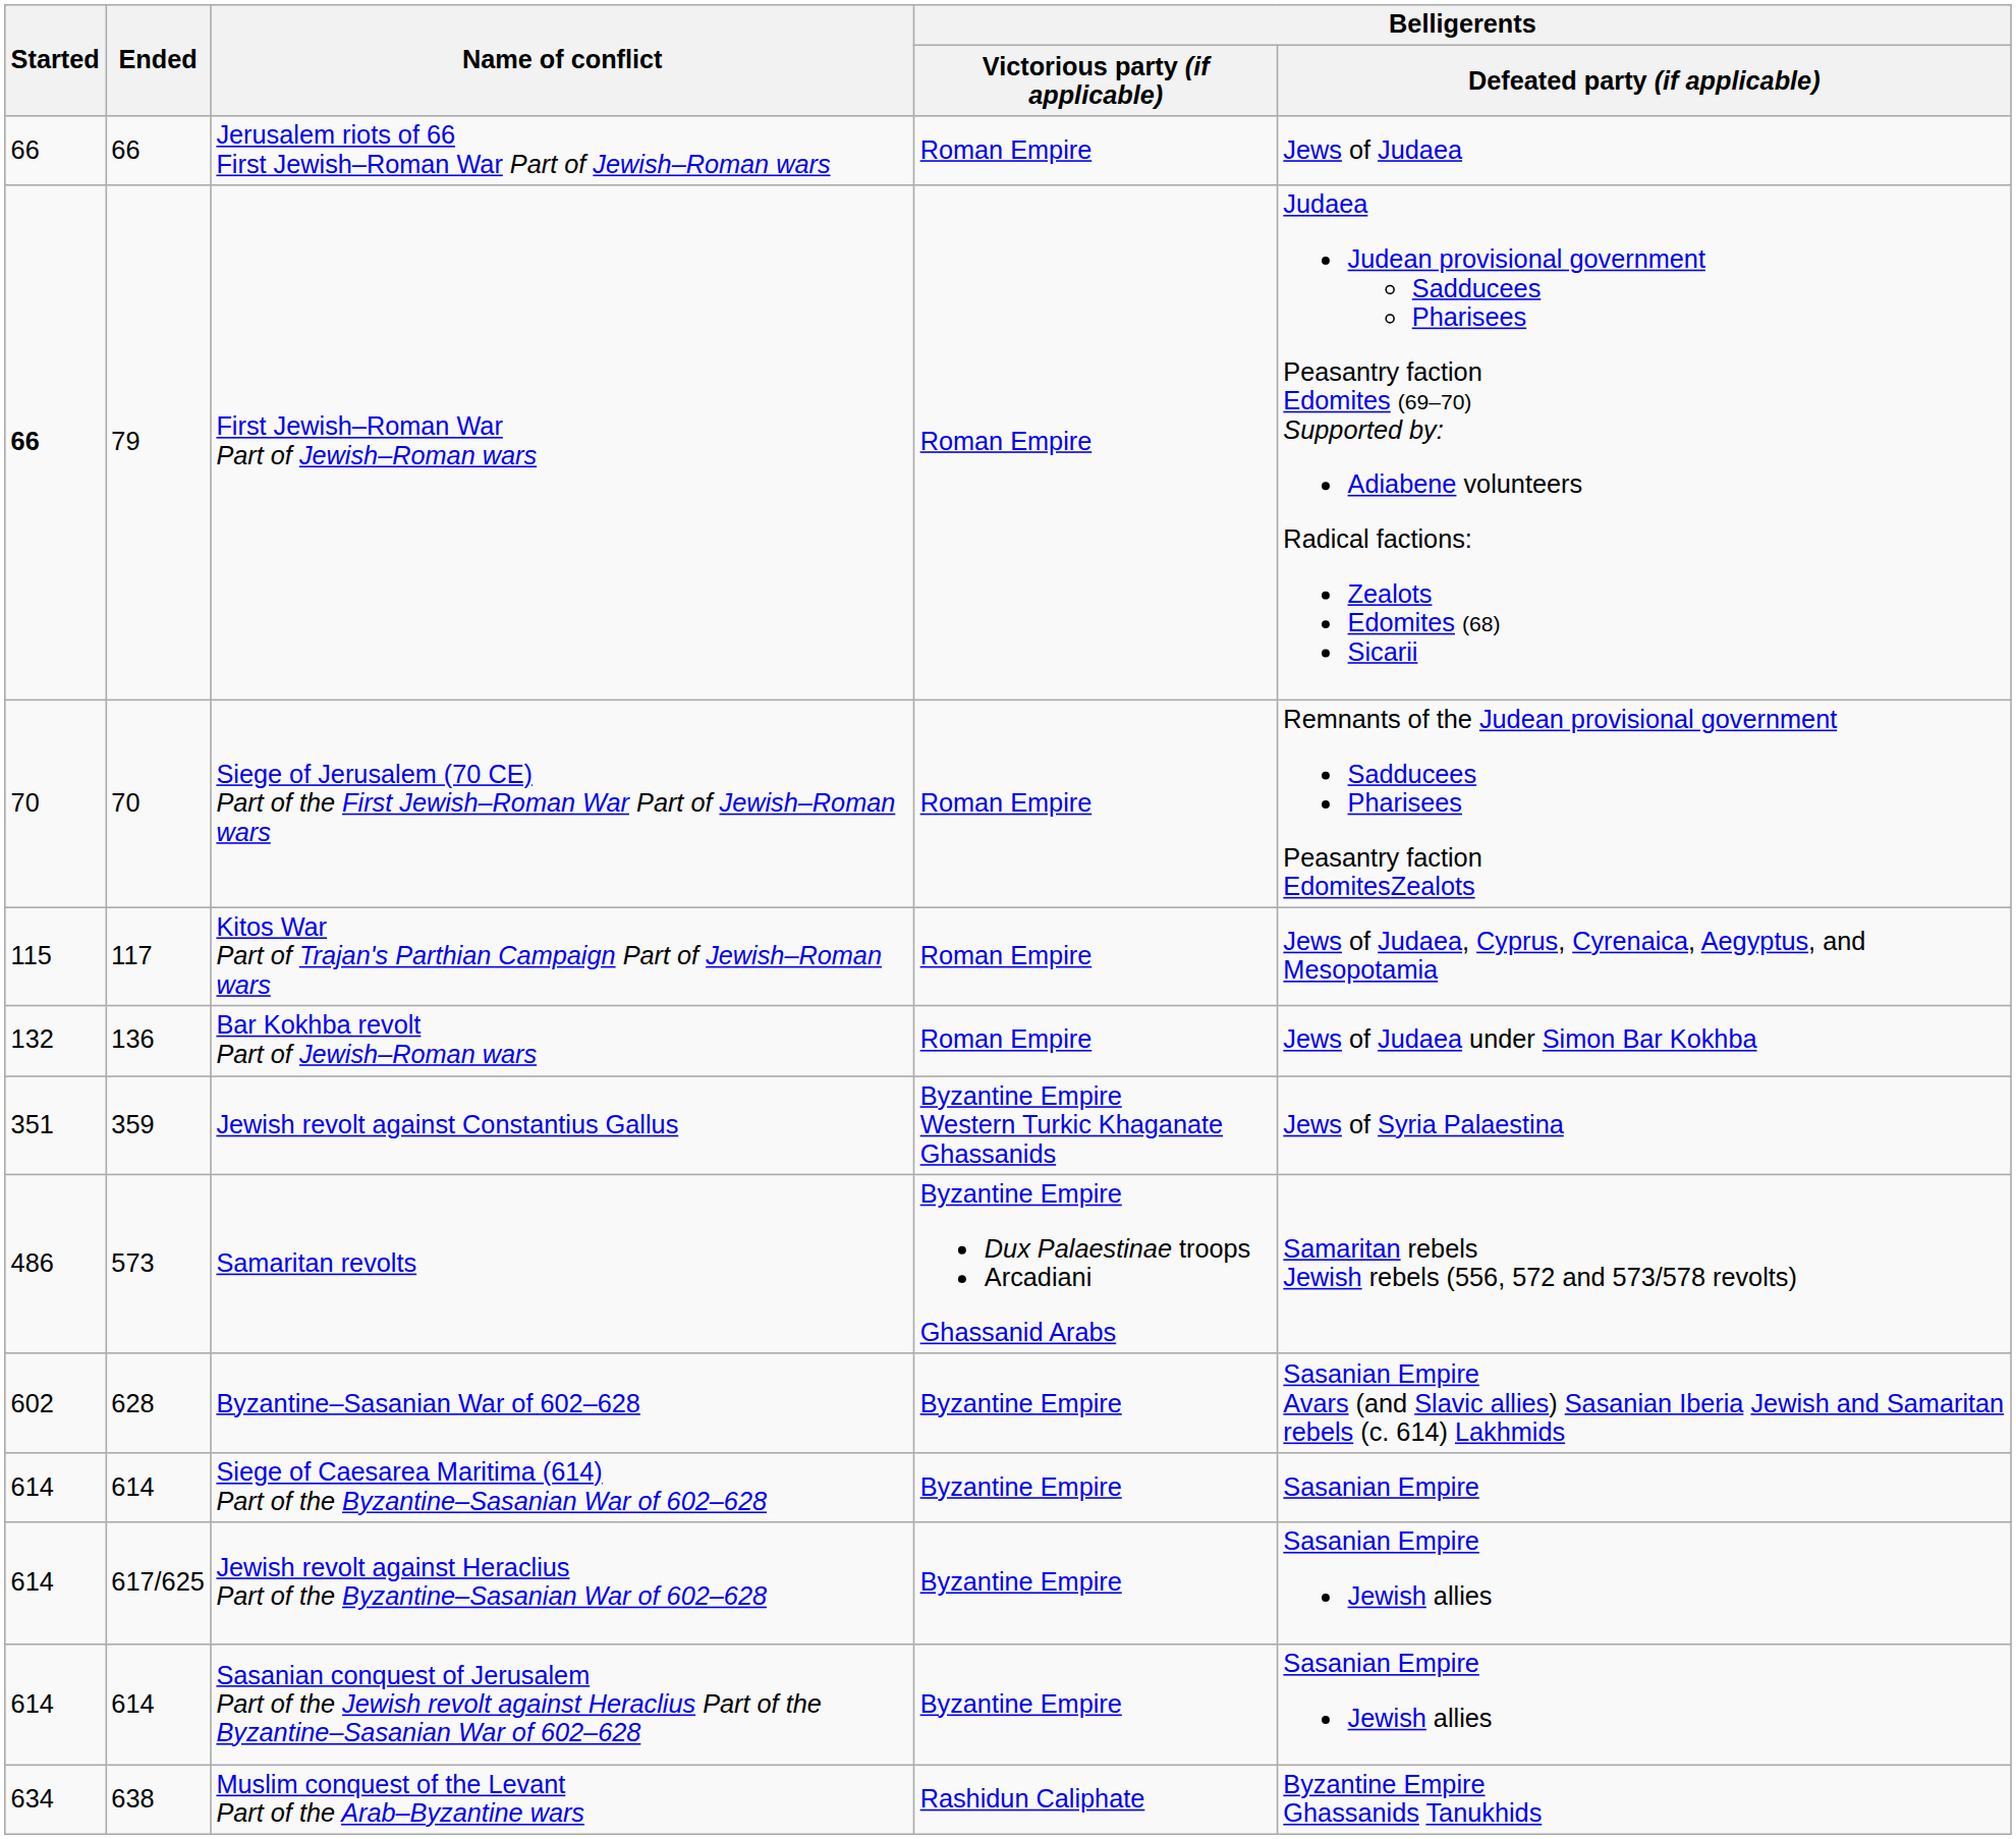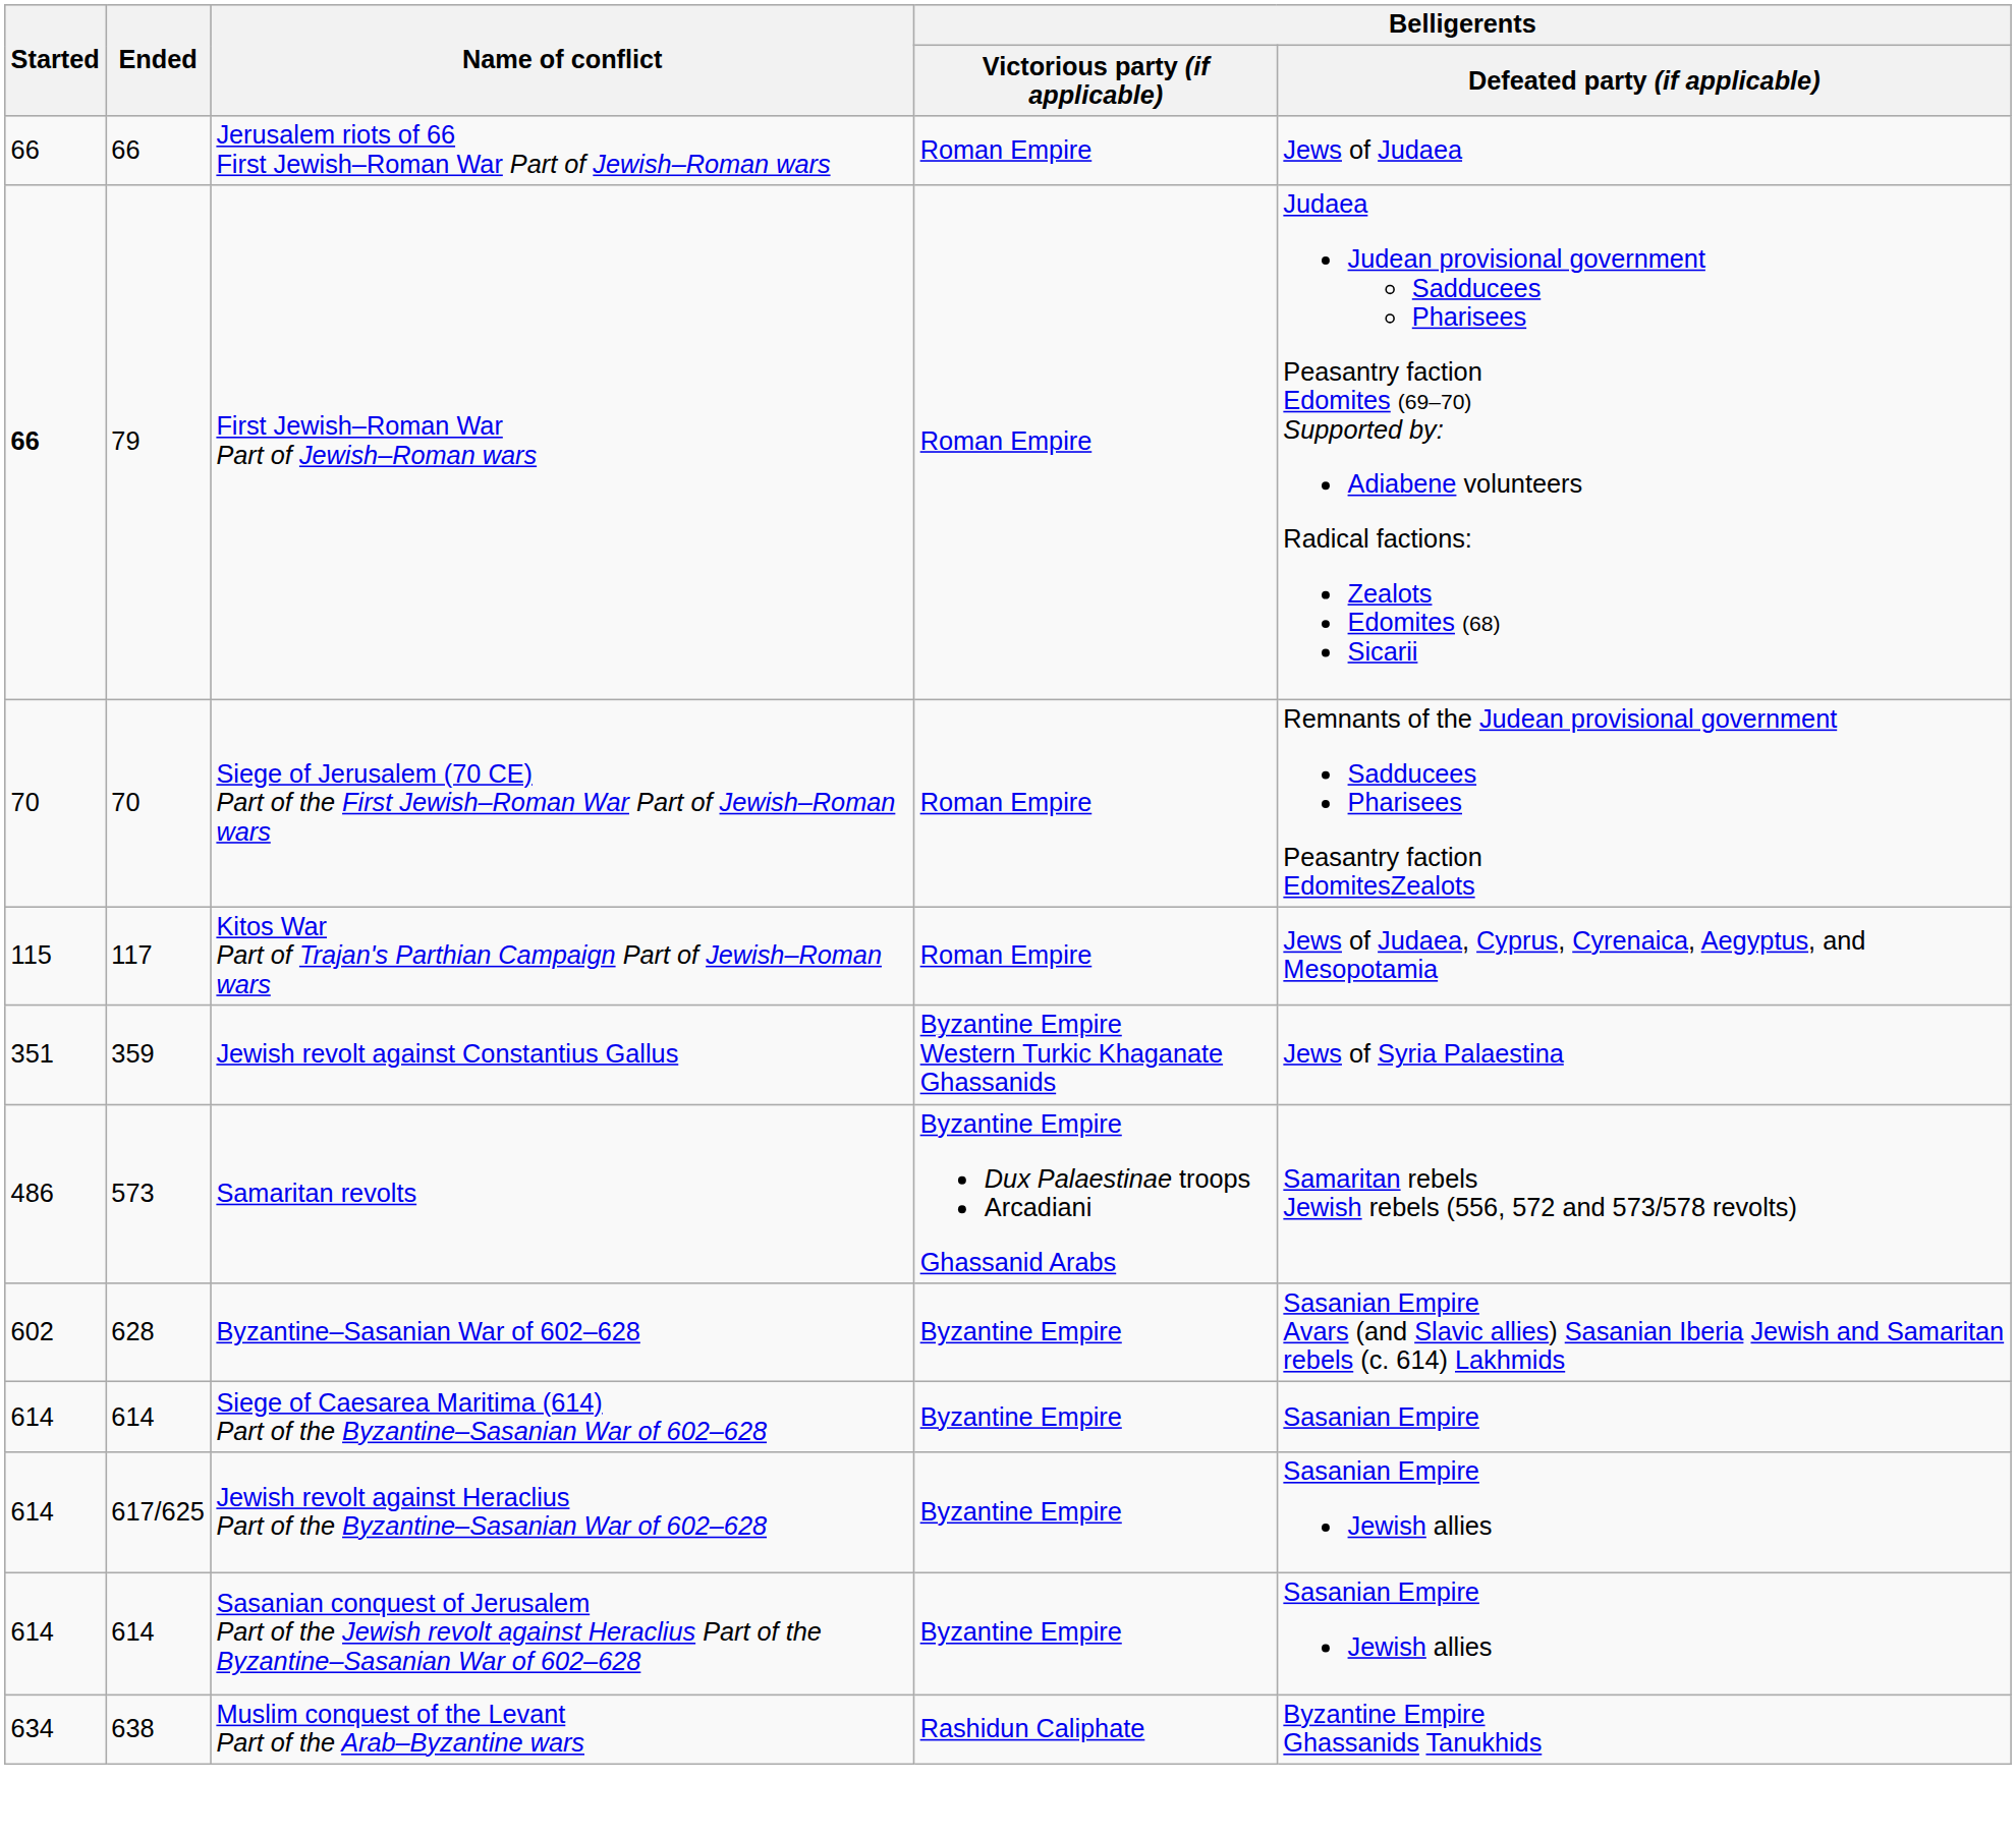- row: 132 | 136 | Bar Kokhba revolt Part of Jewish–Roman wars | Roman Empire | Jews of Judaea under Simon Bar Kokhba
